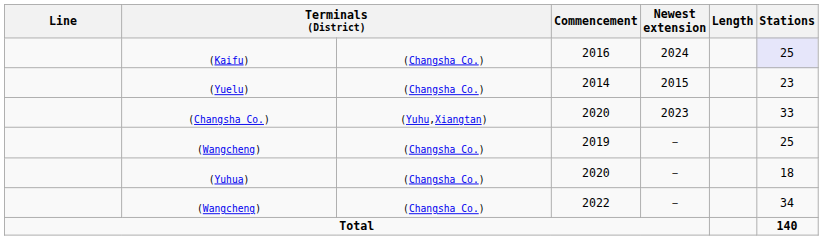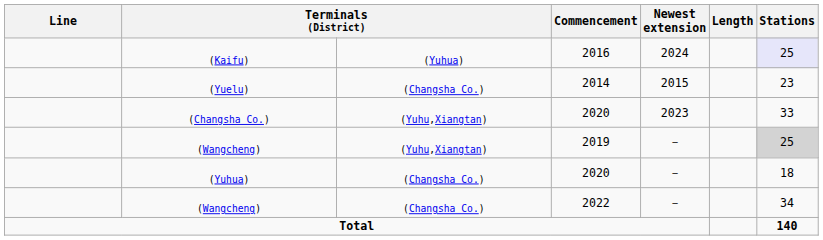(Kaifu) | column 3: (Changsha Co.) -> (Yuhua)
(Wangcheng) / 2019 | column 3: (Changsha Co.) -> (Yuhu,Xiangtan)
(Wangcheng) / 2019 | Stations: no background -> lightgrey background
